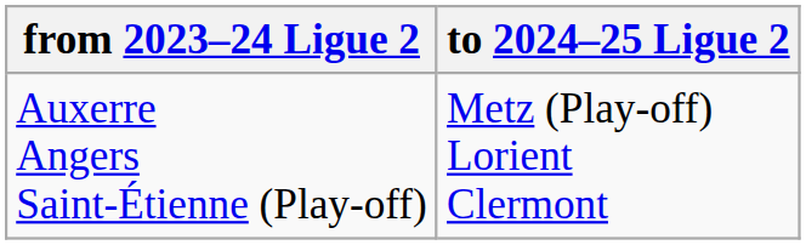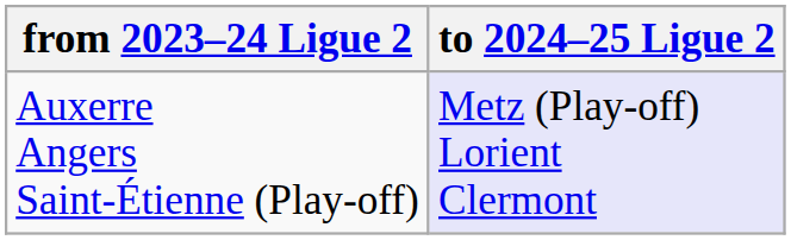Auxerre Angers Saint-Étienne (Play-off) | to 2024–25 Ligue 2: no background -> lavender background
